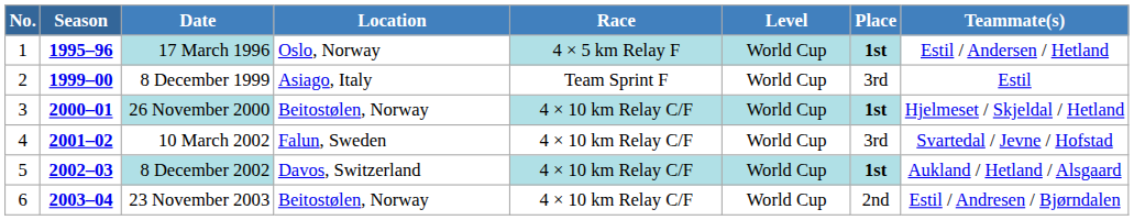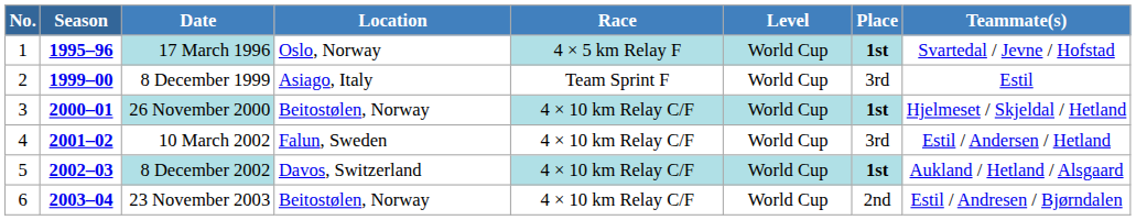17 March 1996 | Teammate(s): Estil / Andersen / Hetland -> Svartedal / Jevne / Hofstad
10 March 2002 | Teammate(s): Svartedal / Jevne / Hofstad -> Estil / Andersen / Hetland
